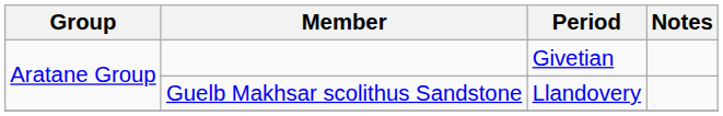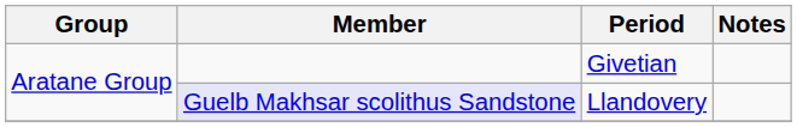Guelb Makhsar scolithus Sandstone | Member: no background -> lavender background
